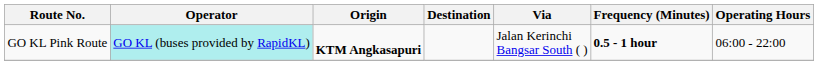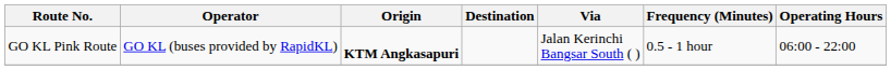GO KL Pink Route | Operator: paleturquoise background -> no background
GO KL Pink Route | Frequency (Minutes): bold -> normal
